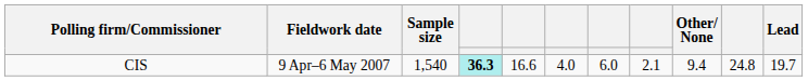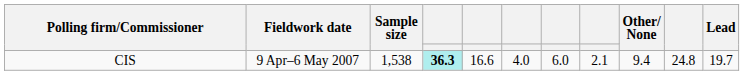CIS | Sample size: 1,540 -> 1,538
